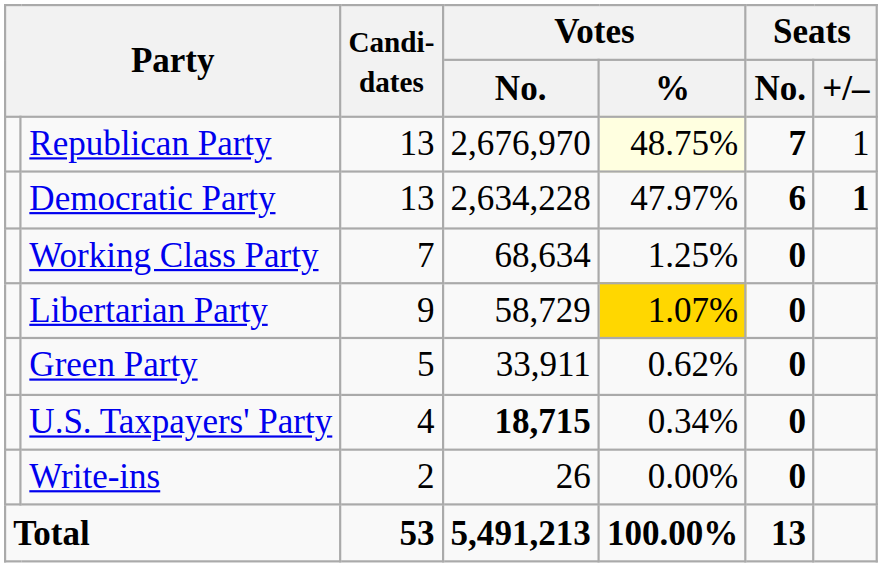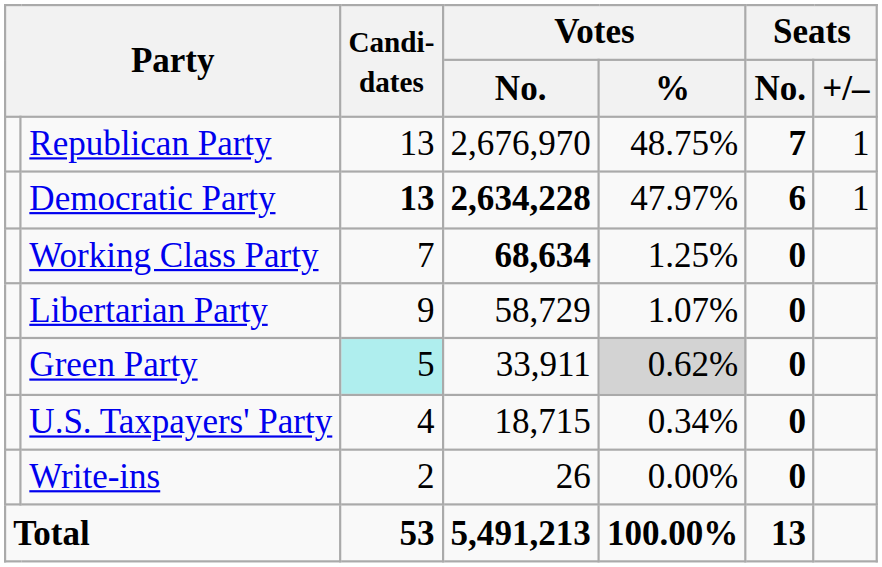Republican Party | Votes / %: lightyellow background -> no background
Democratic Party | Candi- dates: normal -> bold
Democratic Party | Votes / No.: normal -> bold
Democratic Party | Seats / +/–: bold -> normal
Working Class Party | Votes / No.: normal -> bold
Libertarian Party | Votes / %: gold background -> no background
Green Party | Candi- dates: no background -> paleturquoise background
Green Party | Votes / %: no background -> lightgrey background
U.S. Taxpayers' Party | Votes / No.: bold -> normal
